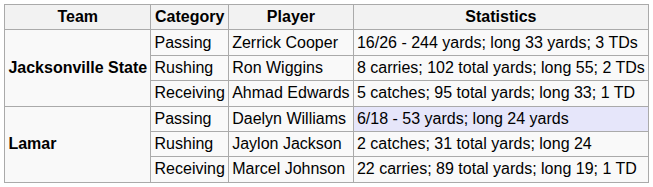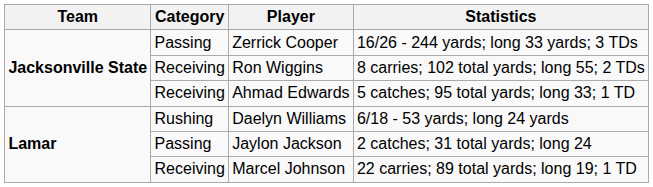Ron Wiggins | Category: Rushing -> Receiving
Daelyn Williams | Category: Passing -> Rushing
Daelyn Williams | Statistics: lavender background -> no background
Jaylon Jackson | Category: Rushing -> Passing
